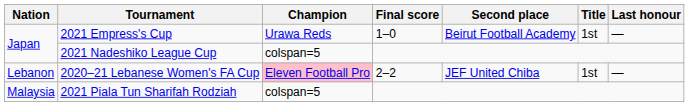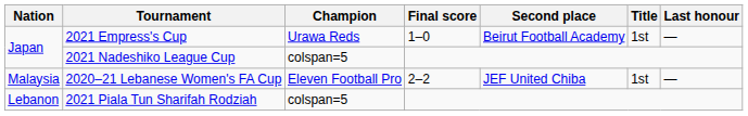2020–21 Lebanese Women's FA Cup | Nation: Lebanon -> Malaysia
2020–21 Lebanese Women's FA Cup | Champion: pink background -> no background
2021 Piala Tun Sharifah Rodziah | Nation: Malaysia -> Lebanon
